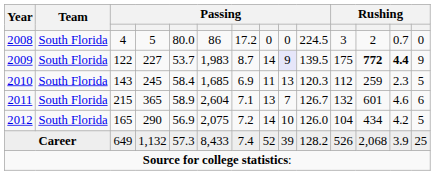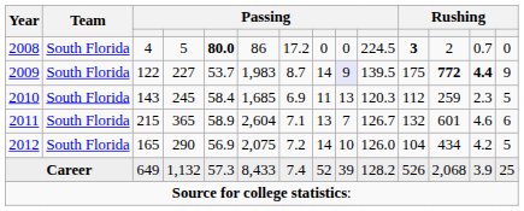2008 | column 5: normal -> bold
2008 | column 11: normal -> bold
